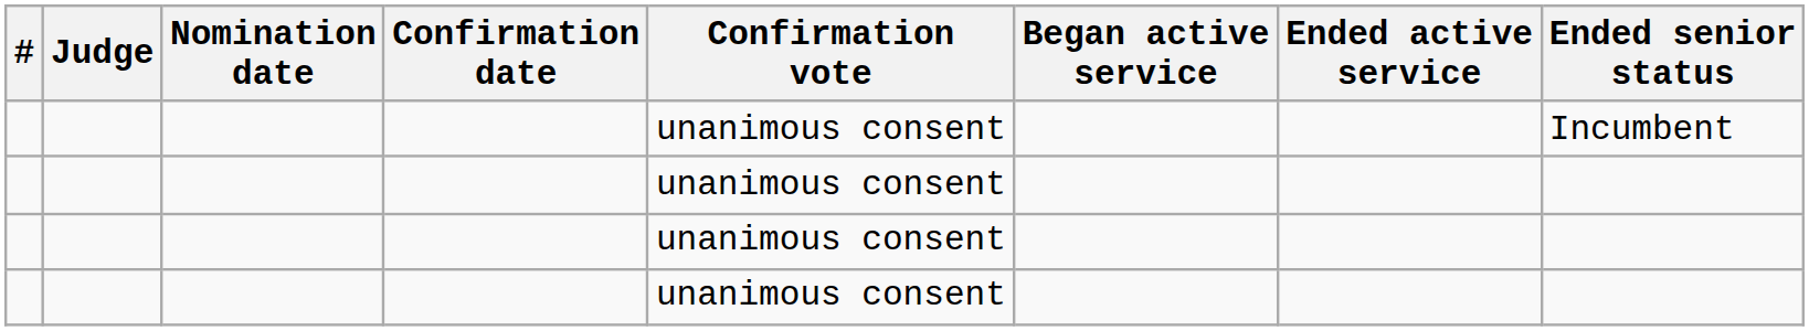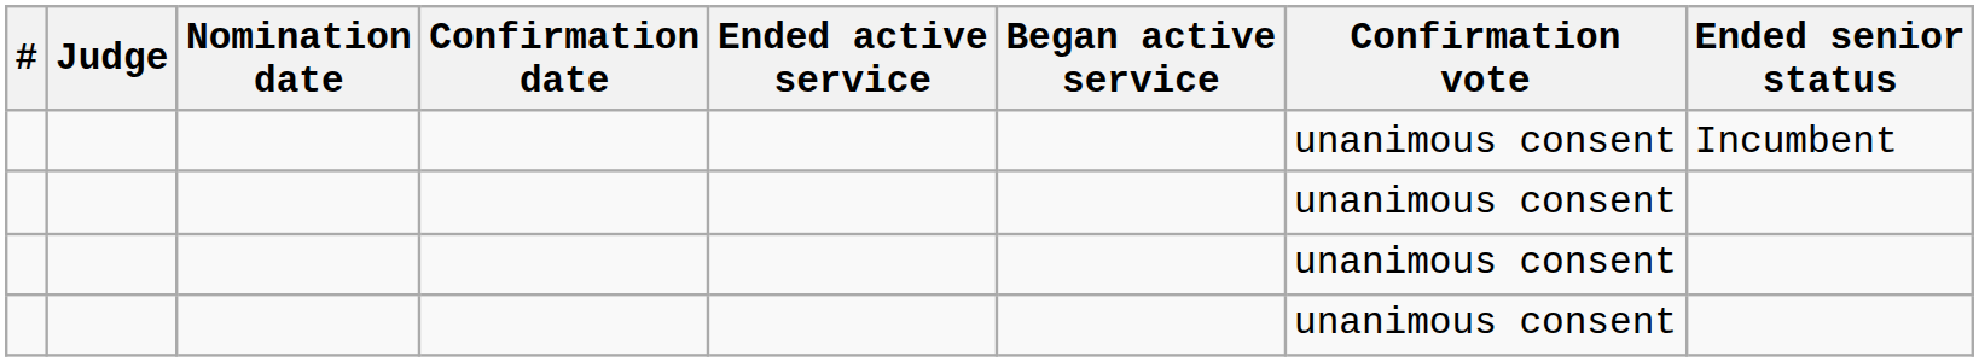columns swapped: Confirmation vote <-> Ended active service
